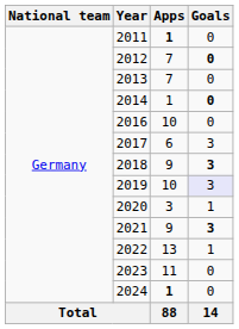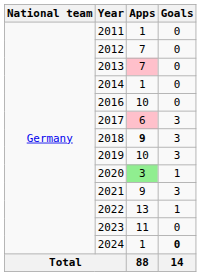2011 | Apps: bold -> normal
2012 | Goals: bold -> normal
2013 | Apps: no background -> pink background
2014 | Goals: bold -> normal
2017 | Apps: no background -> pink background
2018 | Apps: normal -> bold
2018 | Goals: bold -> normal
2019 | Goals: lavender background -> no background
2020 | Apps: no background -> lightgreen background
2021 | Goals: bold -> normal
2024 | Apps: bold -> normal
2024 | Goals: normal -> bold
